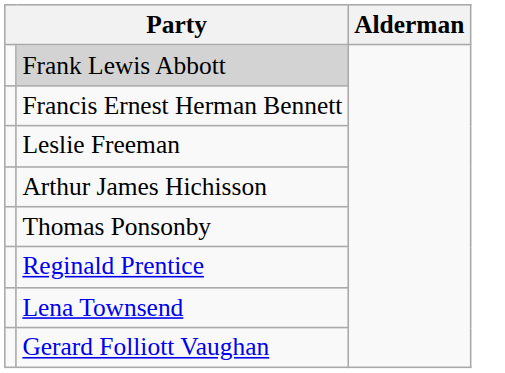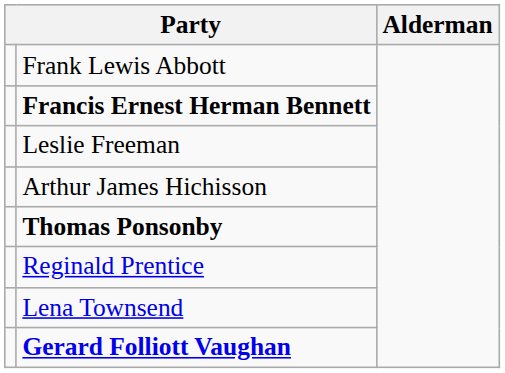Frank Lewis Abbott | column 2: lightgrey background -> no background
Francis Ernest Herman Bennett | column 2: normal -> bold
Thomas Ponsonby | column 2: normal -> bold
Gerard Folliott Vaughan | column 2: normal -> bold
